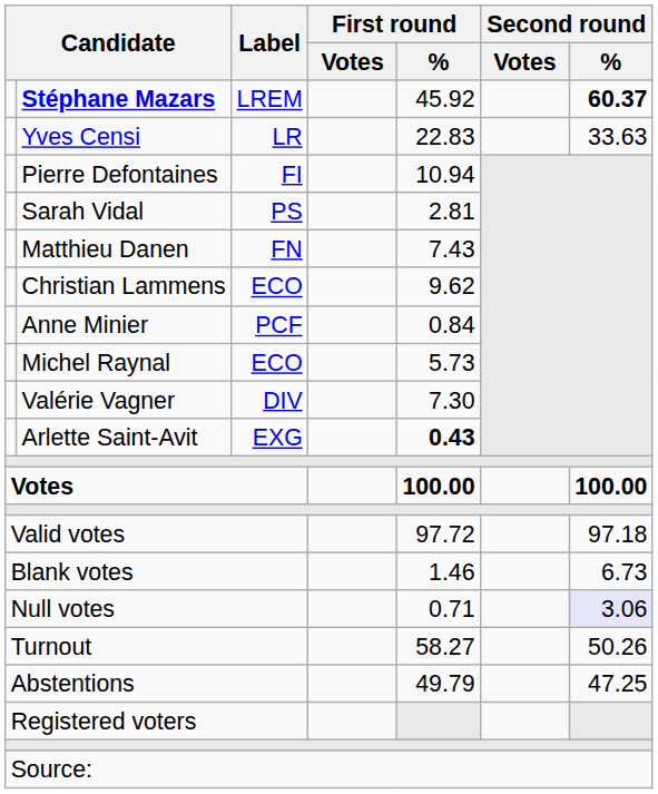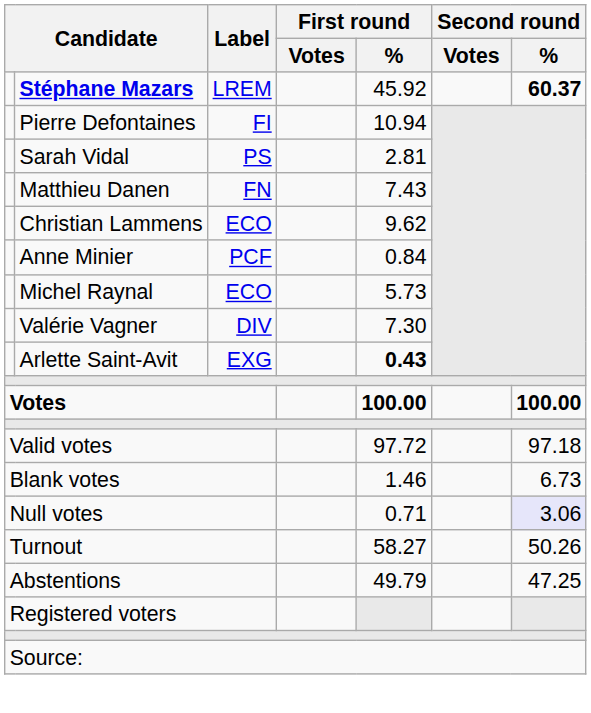- row: Yves Censi | LR | 22.83 | 33.63
